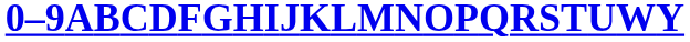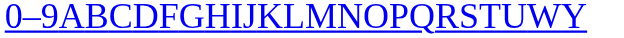row 1 | column 1: bold -> normal
